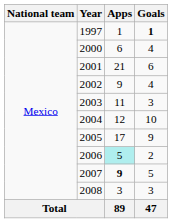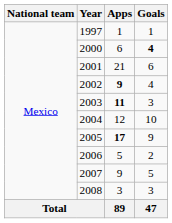1997 | Goals: bold -> normal
2000 | Goals: normal -> bold
2002 | Apps: normal -> bold
2003 | Apps: normal -> bold
2005 | Apps: normal -> bold
2006 | Apps: paleturquoise background -> no background
2007 | Apps: bold -> normal
